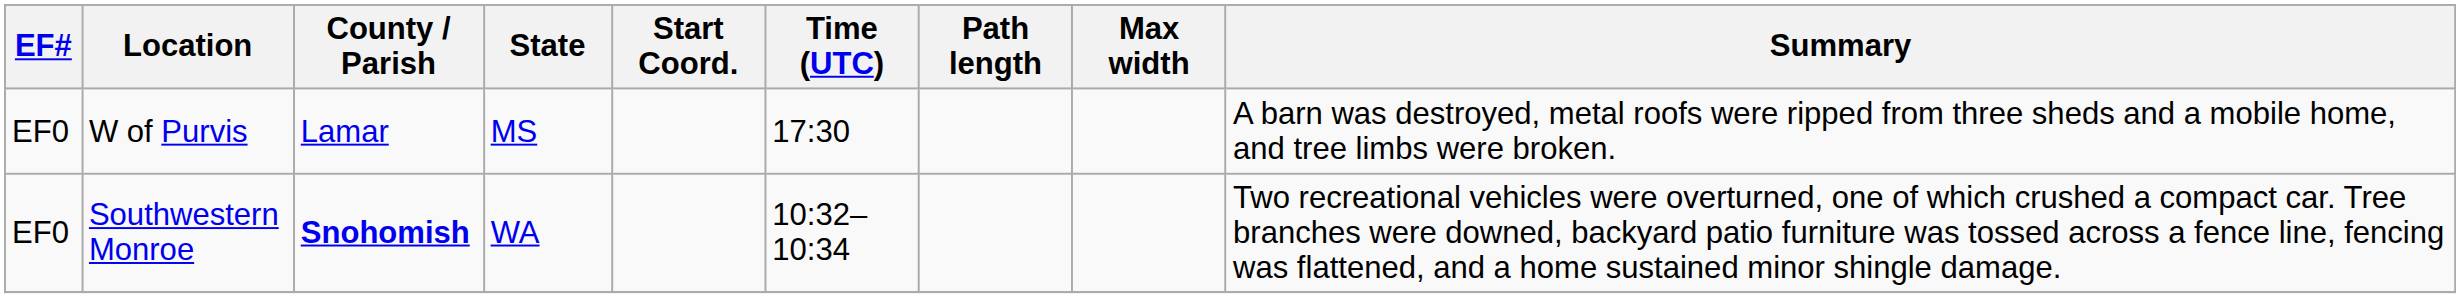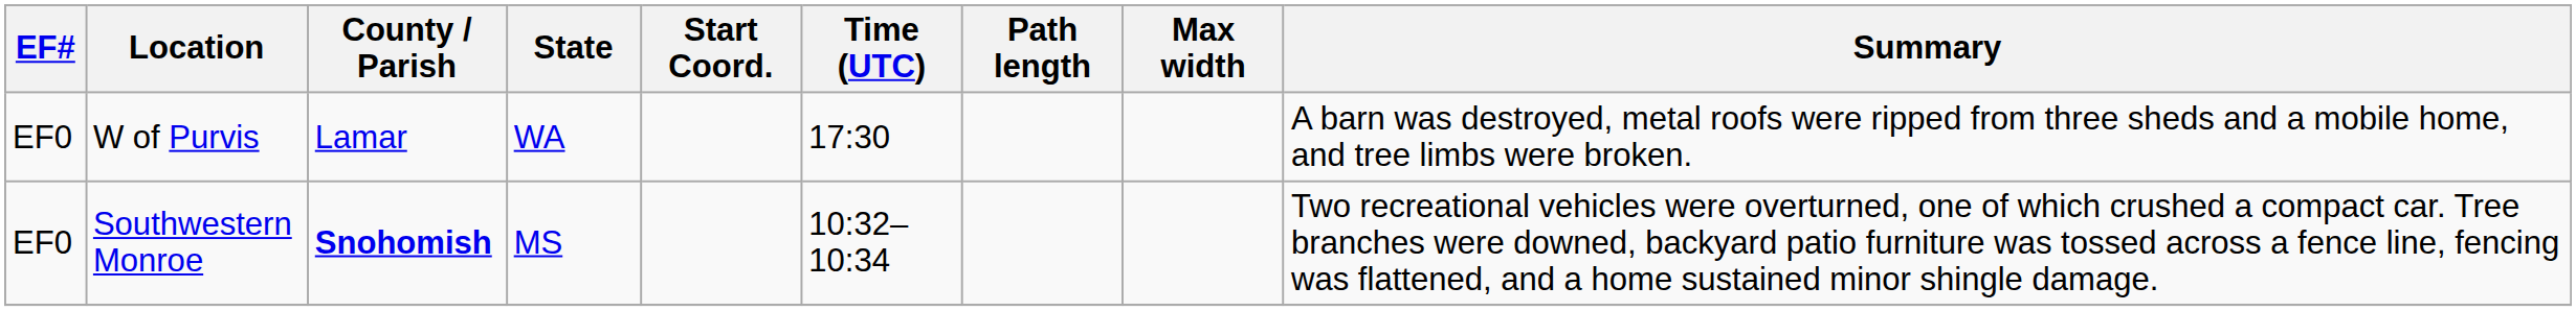W of Purvis | State: MS -> WA
Southwestern Monroe | State: WA -> MS
